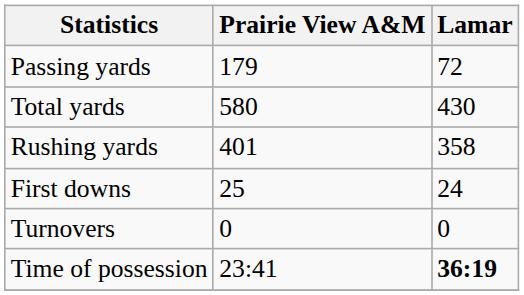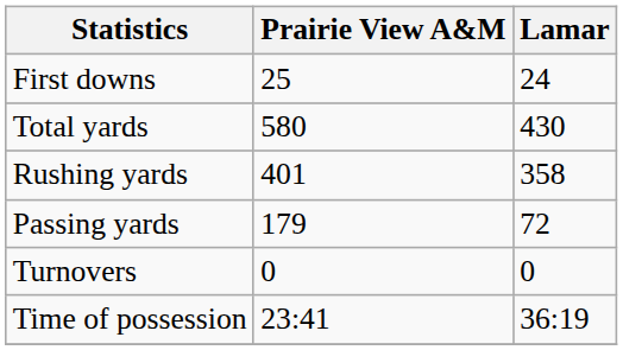rows swapped: First downs <-> Passing yards
Time of possession | Lamar: bold -> normal
